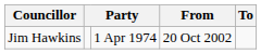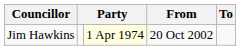Jim Hawkins | column 3: no background -> lightyellow background
